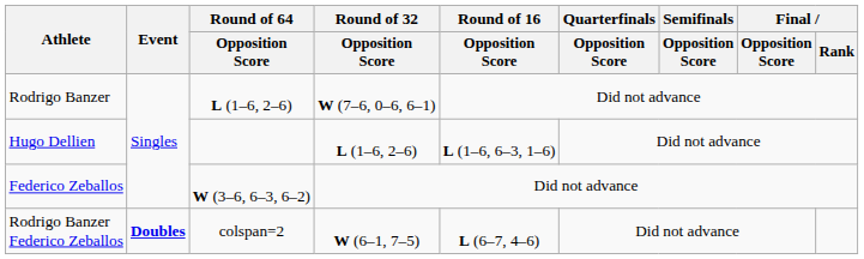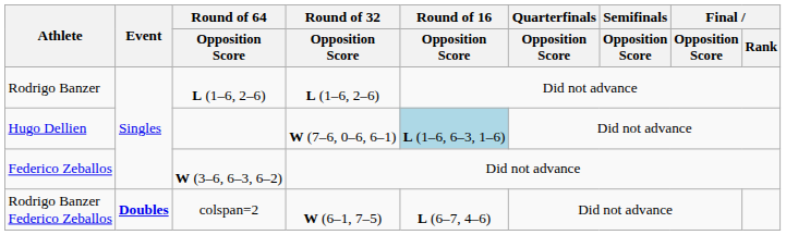Rodrigo Banzer | Round of 32 / Opposition Score: W (7–6, 0–6, 6–1) -> L (1–6, 2–6)
Hugo Dellien | Round of 32 / Opposition Score: L (1–6, 2–6) -> W (7–6, 0–6, 6–1)
Hugo Dellien | Round of 16 / Opposition Score: no background -> lightblue background
